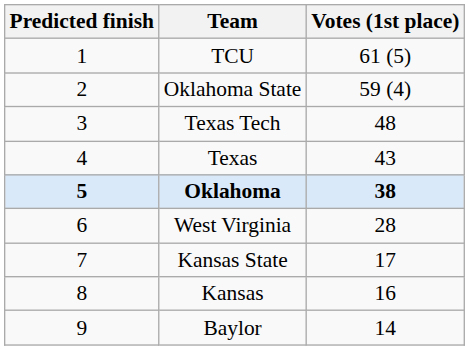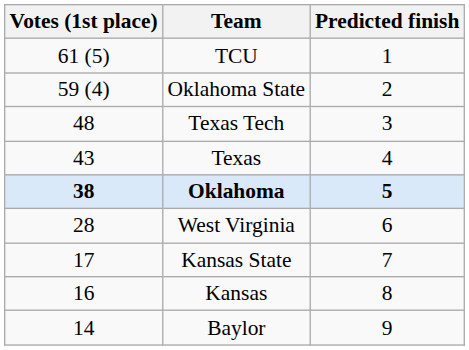columns swapped: Predicted finish <-> Votes (1st place)
